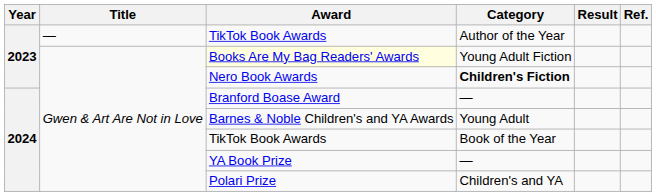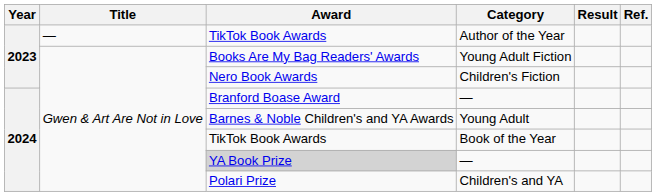Books Are My Bag Readers' Awards | Award: lightyellow background -> no background
Nero Book Awards | Category: bold -> normal
YA Book Prize | Award: no background -> lightgrey background
